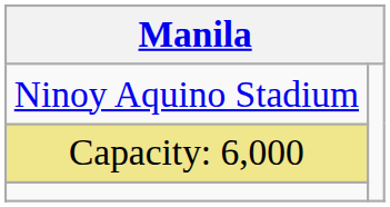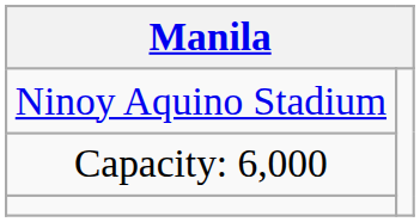Capacity: 6,000 | column 1: khaki background -> no background
